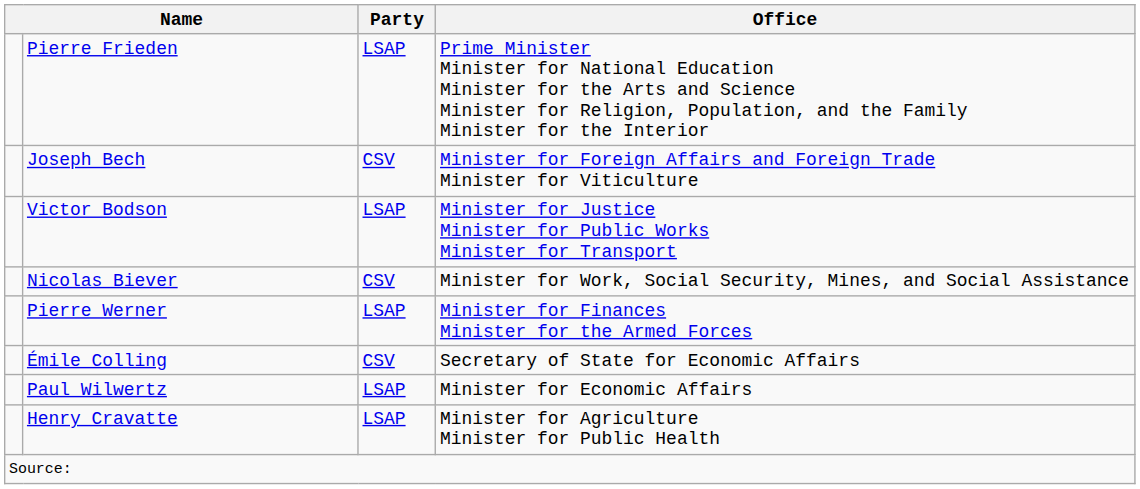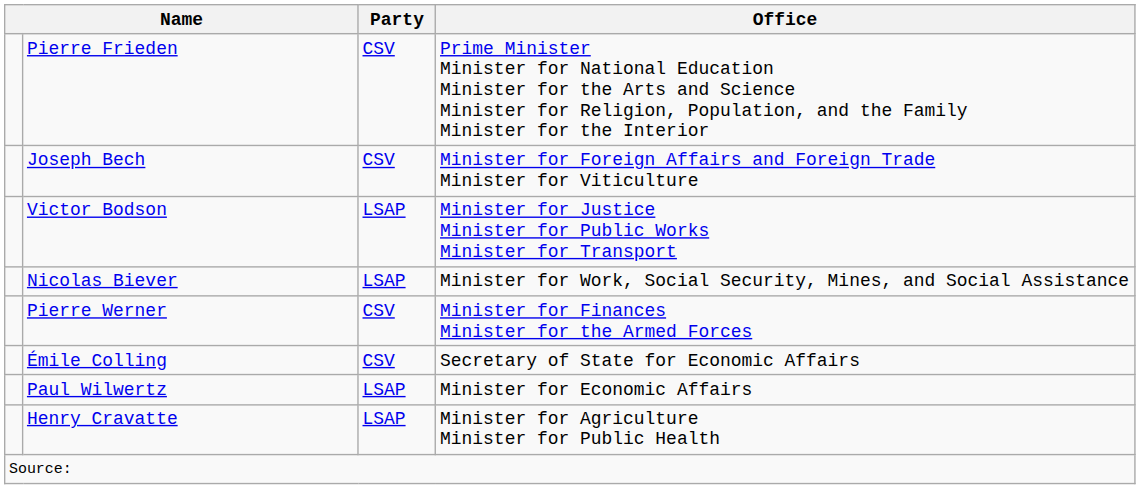Pierre Frieden | Party: LSAP -> CSV
Nicolas Biever | Party: CSV -> LSAP
Pierre Werner | Party: LSAP -> CSV
